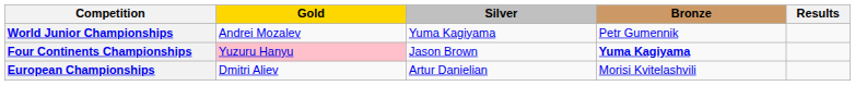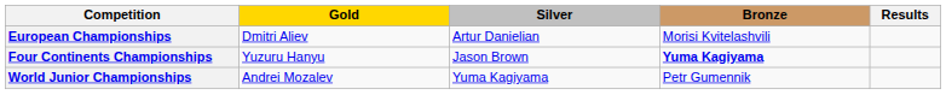rows swapped: European Championships <-> World Junior Championships
Four Continents Championships | Gold: pink background -> no background
